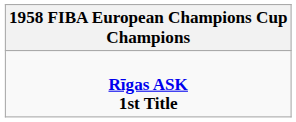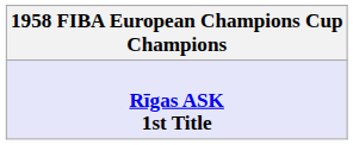row 2 | column 1: no background -> lavender background
